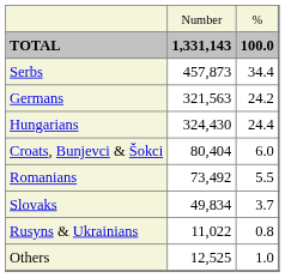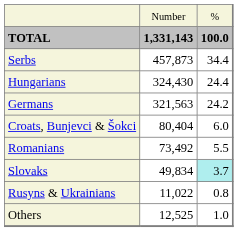rows swapped: Hungarians <-> Germans
Slovaks | column 3: no background -> paleturquoise background
